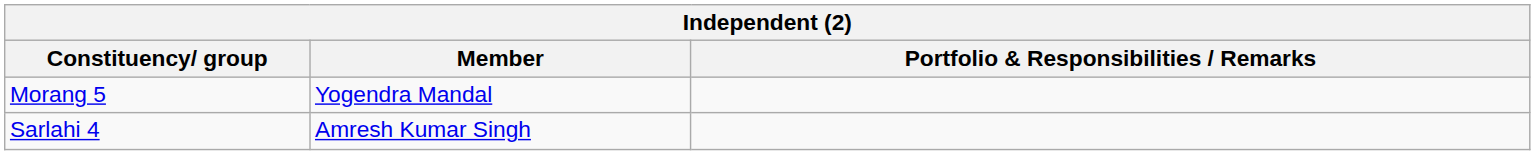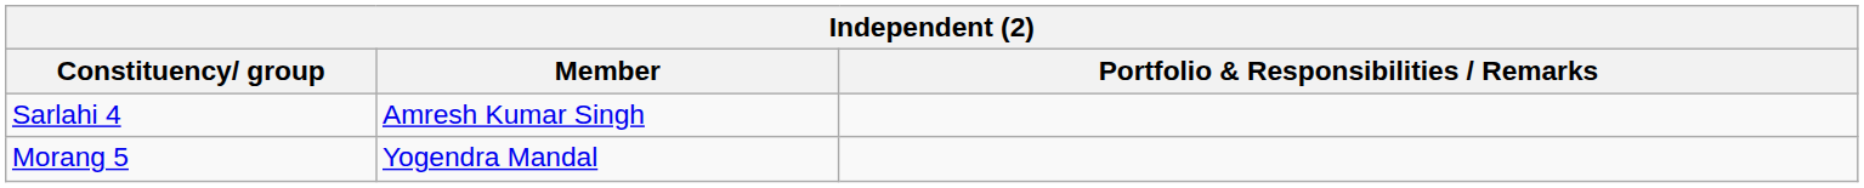rows swapped: Morang 5 <-> Sarlahi 4
